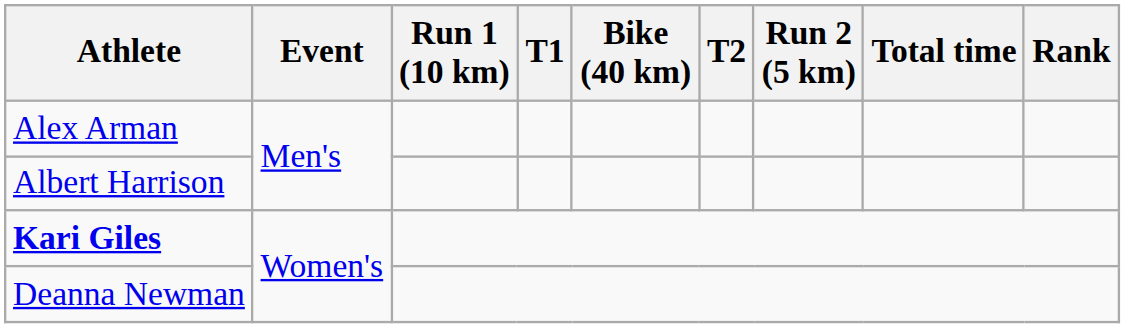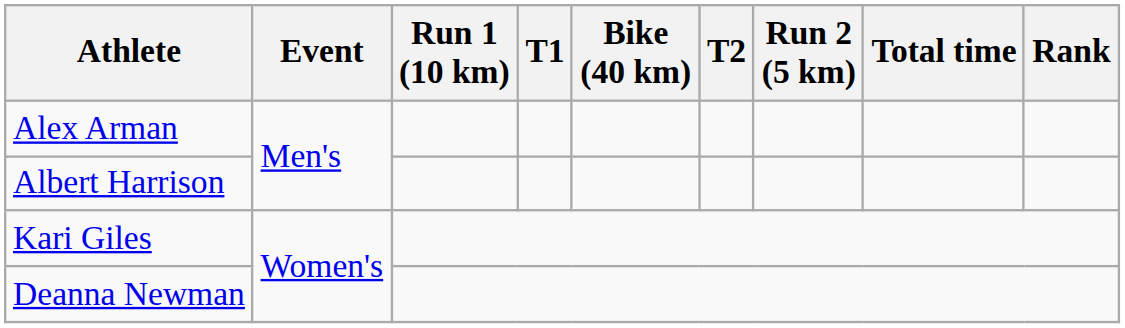Kari Giles | Athlete: bold -> normal
